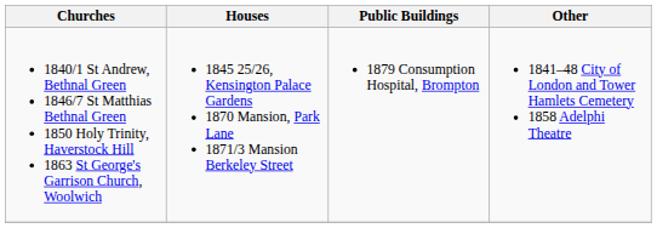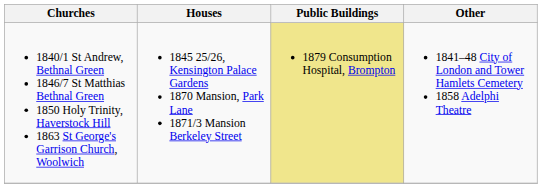row 2 | Public Buildings: no background -> khaki background
